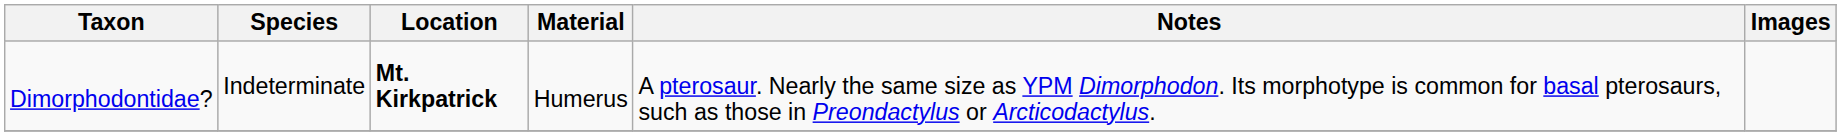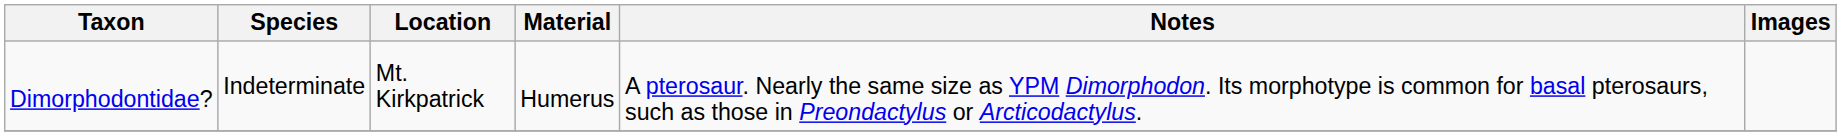Dimorphodontidae? | Location: bold -> normal
